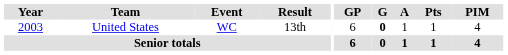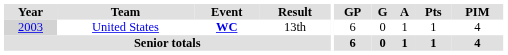United States | Year: no background -> lightgrey background
United States | Event: normal -> bold
United States | G: bold -> normal
